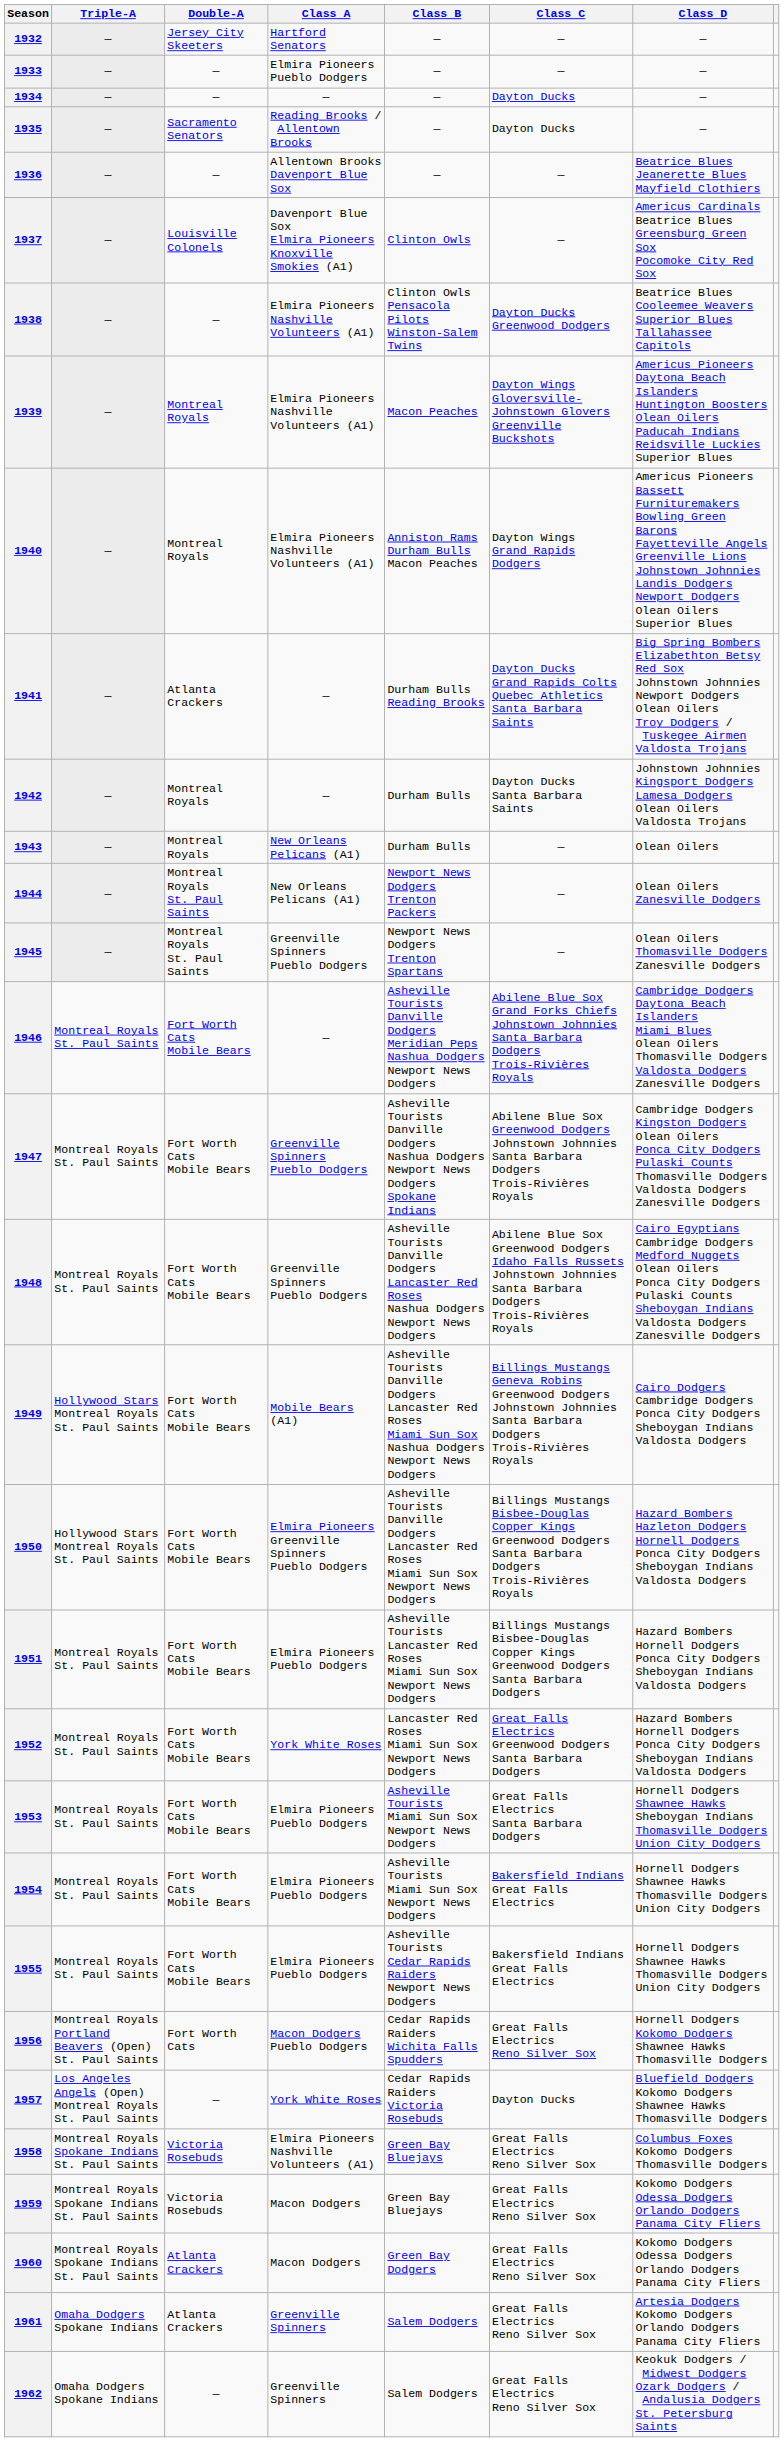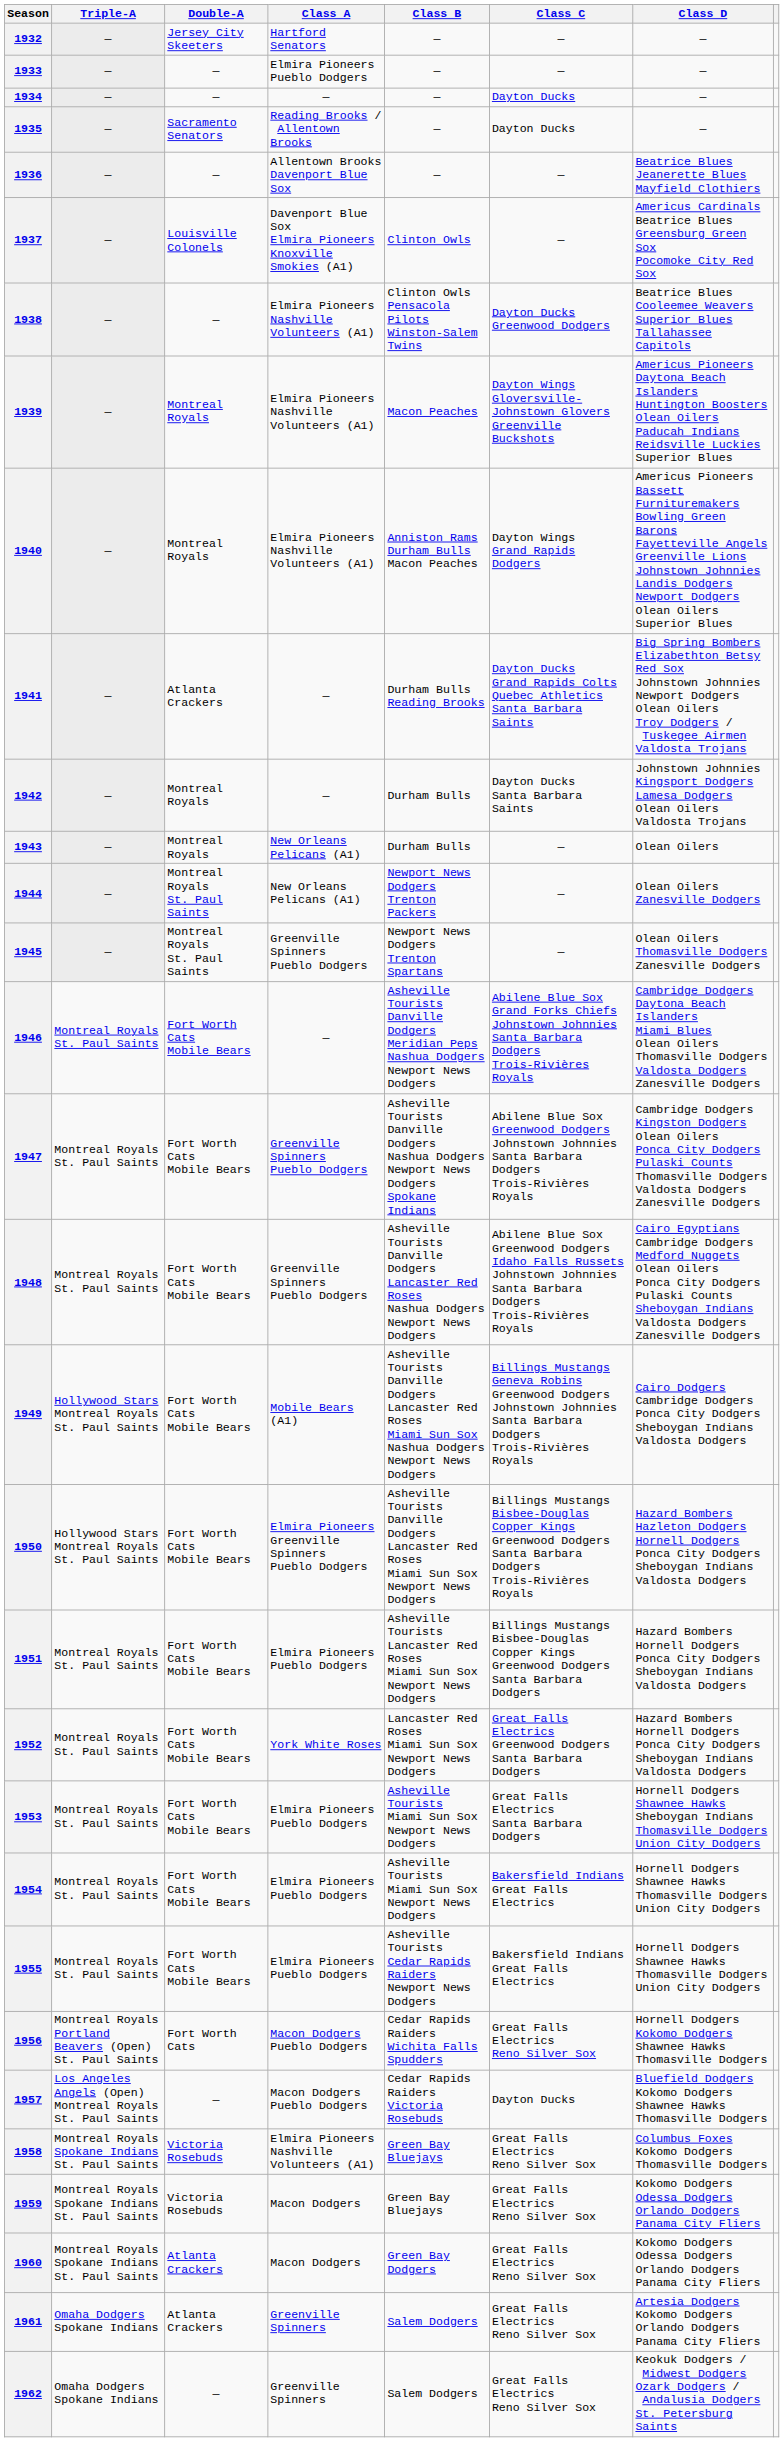1957 | Class A: York White Roses -> Macon Dodgers Pueblo Dodgers
